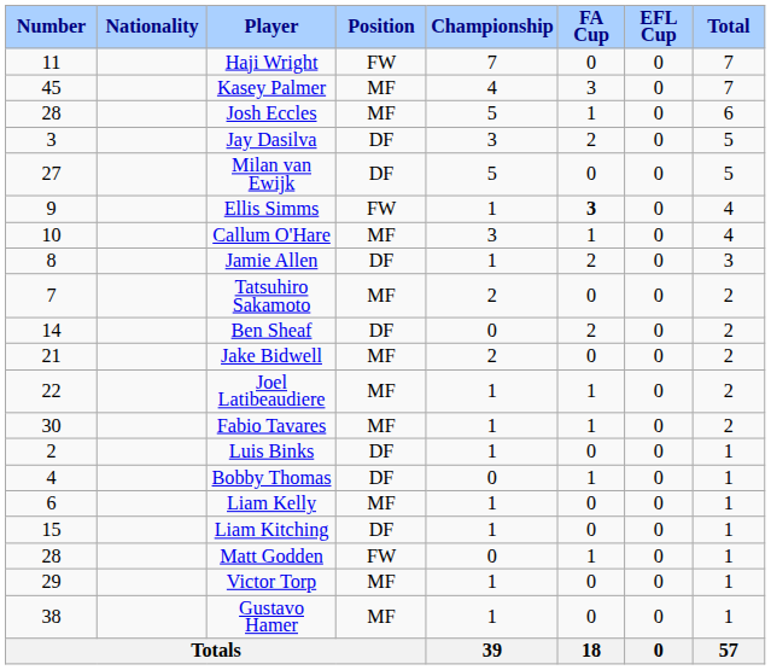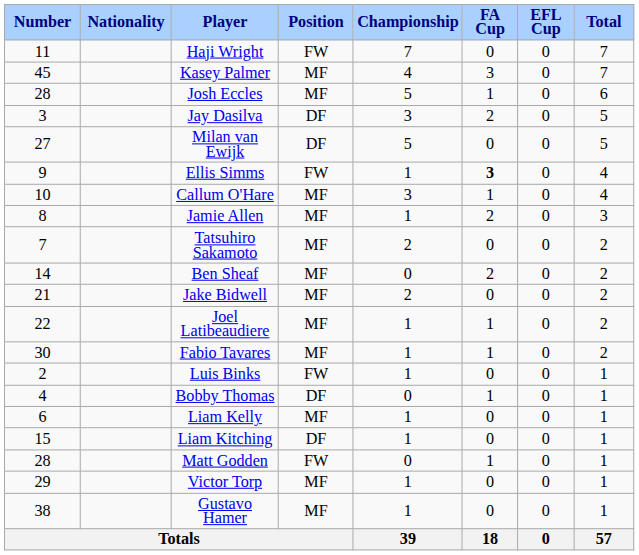Jamie Allen | Position: DF -> MF
Ben Sheaf | Position: DF -> MF
Luis Binks | Position: DF -> FW
